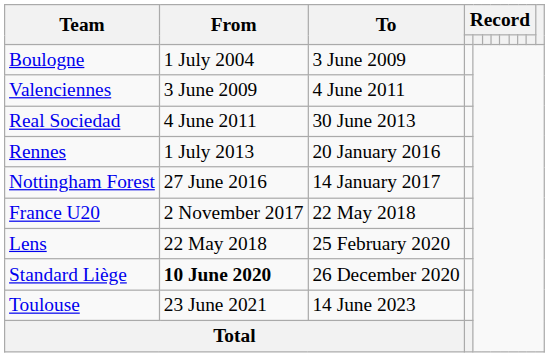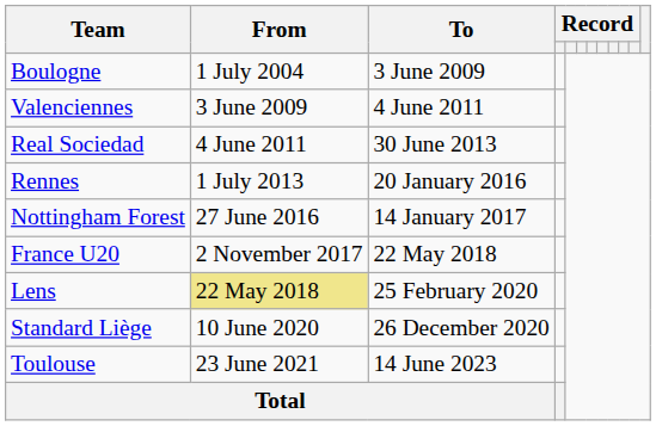Lens | From: no background -> khaki background
Standard Liège | From: bold -> normal
